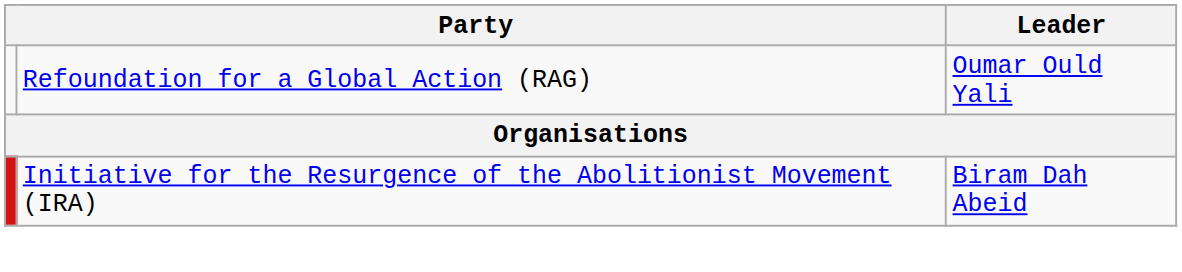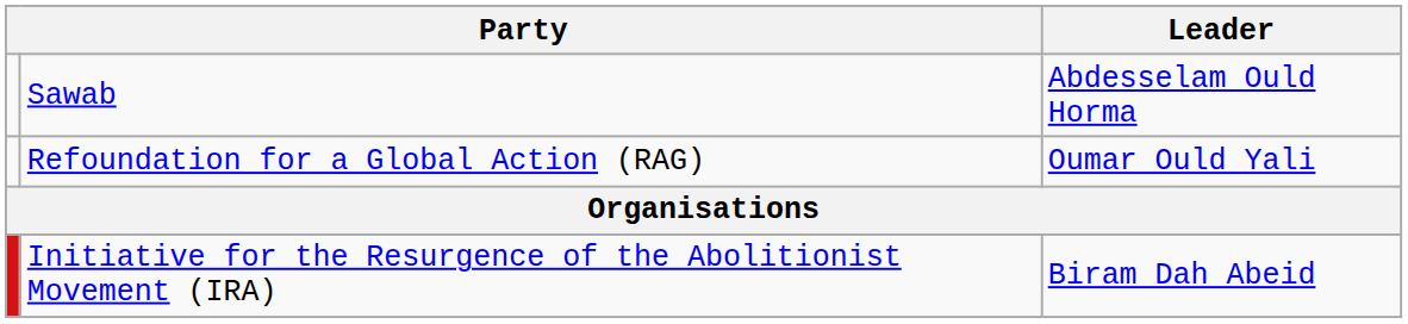+ row: Sawab | Abdesselam Ould Horma
